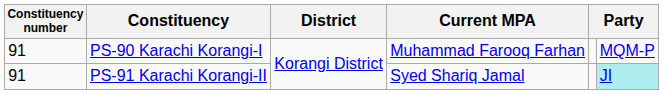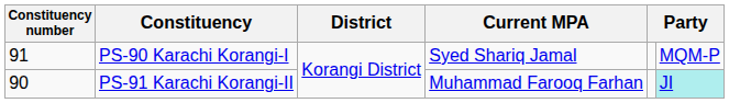PS-90 Karachi Korangi-I | Current MPA: Muhammad Farooq Farhan -> Syed Shariq Jamal
PS-91 Karachi Korangi-II | Constituency number: 91 -> 90
PS-91 Karachi Korangi-II | Current MPA: Syed Shariq Jamal -> Muhammad Farooq Farhan
